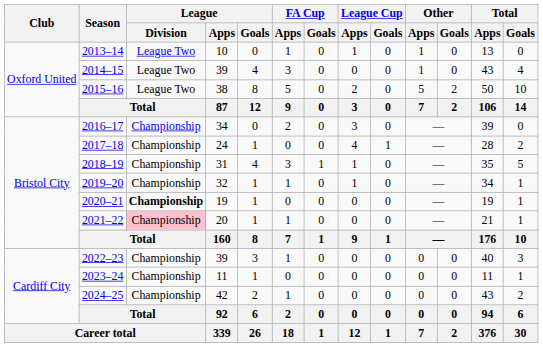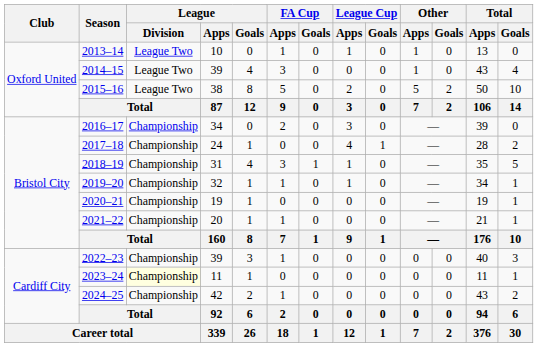2020–21 | League / Division: bold -> normal
2021–22 | League / Division: pink background -> no background
2023–24 | League / Division: no background -> lightyellow background
